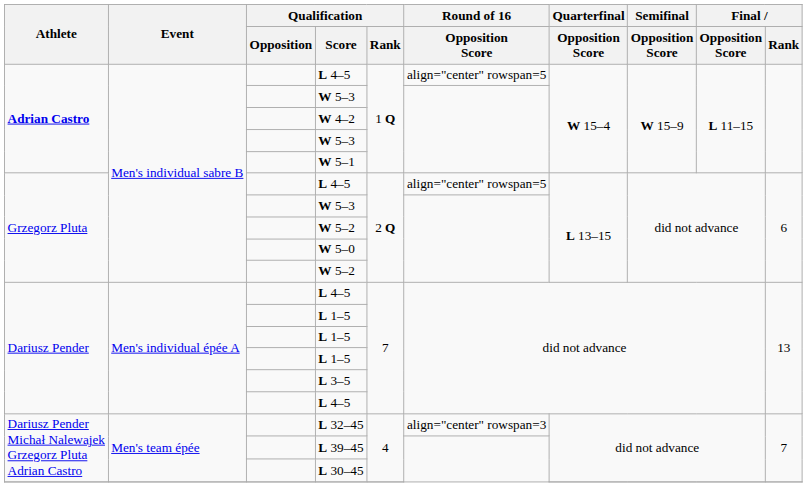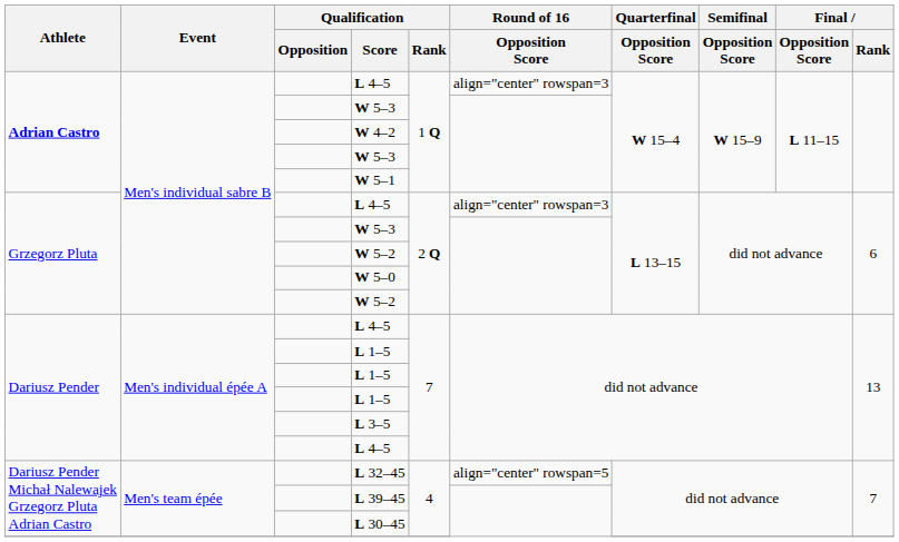Adrian Castro / L 4–5 | Round of 16 / Opposition Score: align="center" rowspan=5 -> align="center" rowspan=3
Grzegorz Pluta / L 4–5 | Round of 16 / Opposition Score: align="center" rowspan=5 -> align="center" rowspan=3
L 32–45 | Round of 16 / Opposition Score: align="center" rowspan=3 -> align="center" rowspan=5
